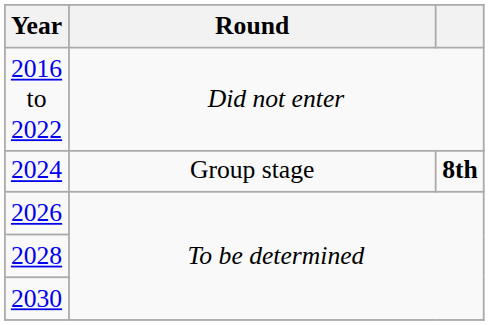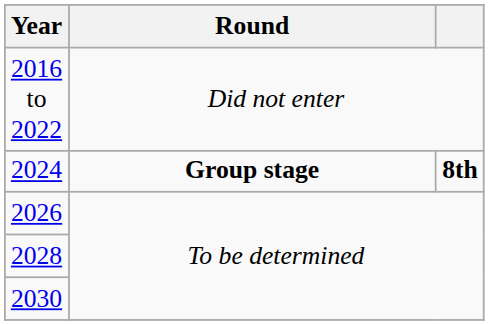2024 | Round: normal -> bold
